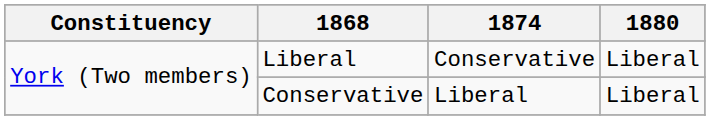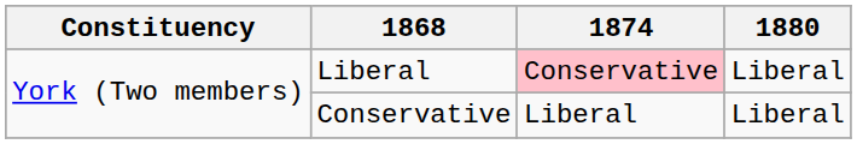row 2 | 1874: no background -> pink background
